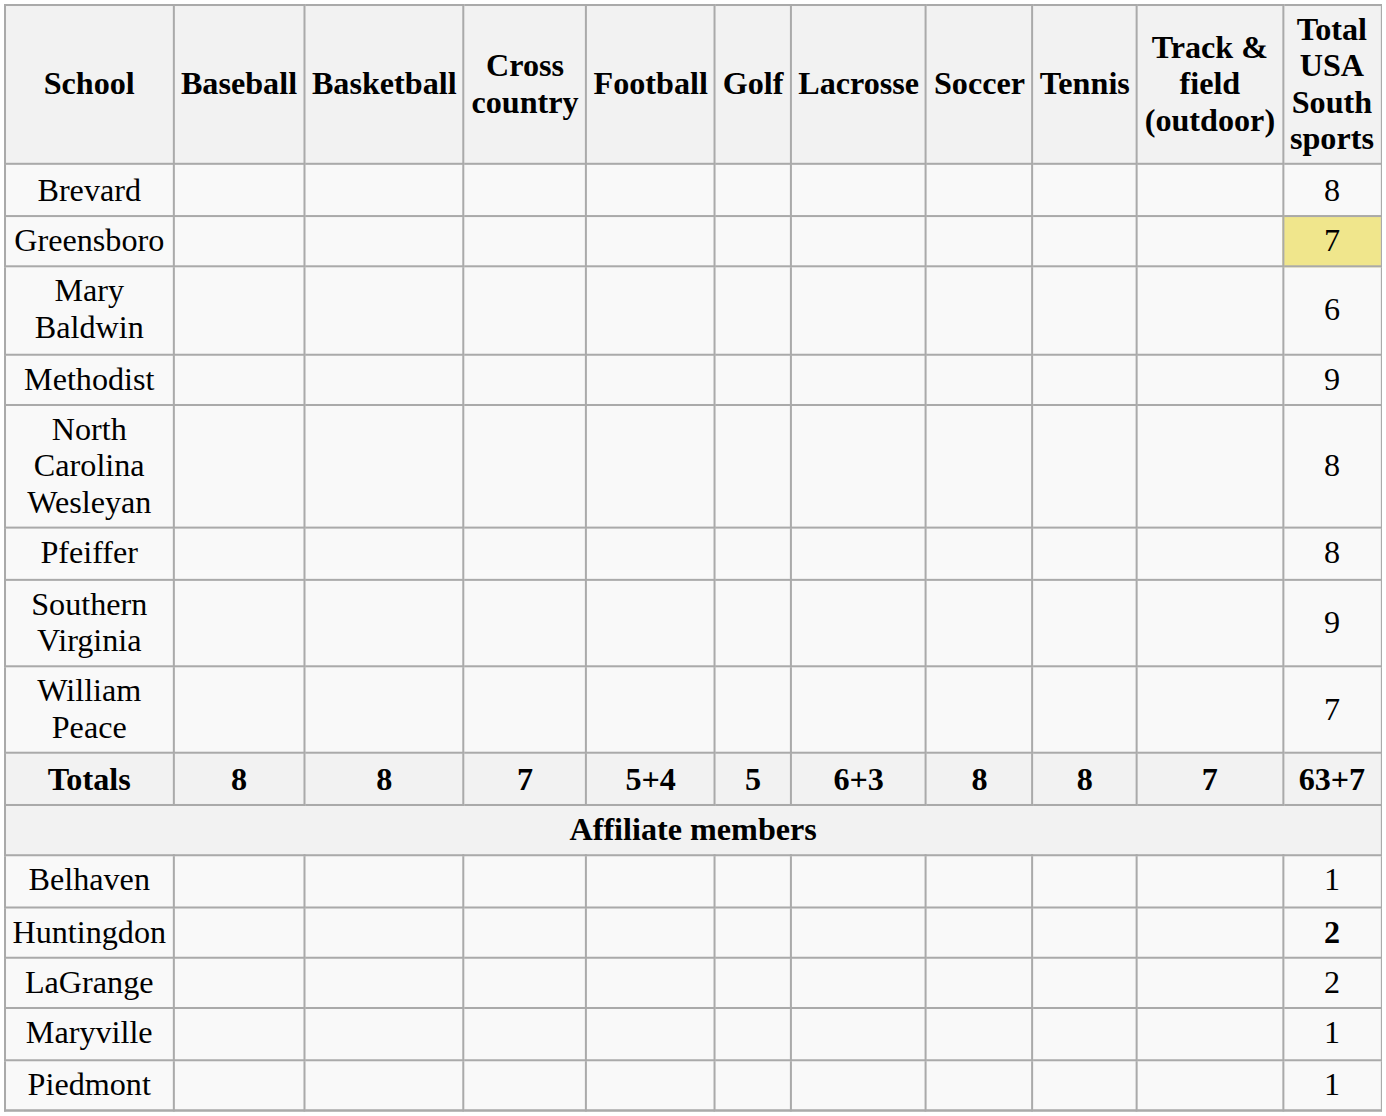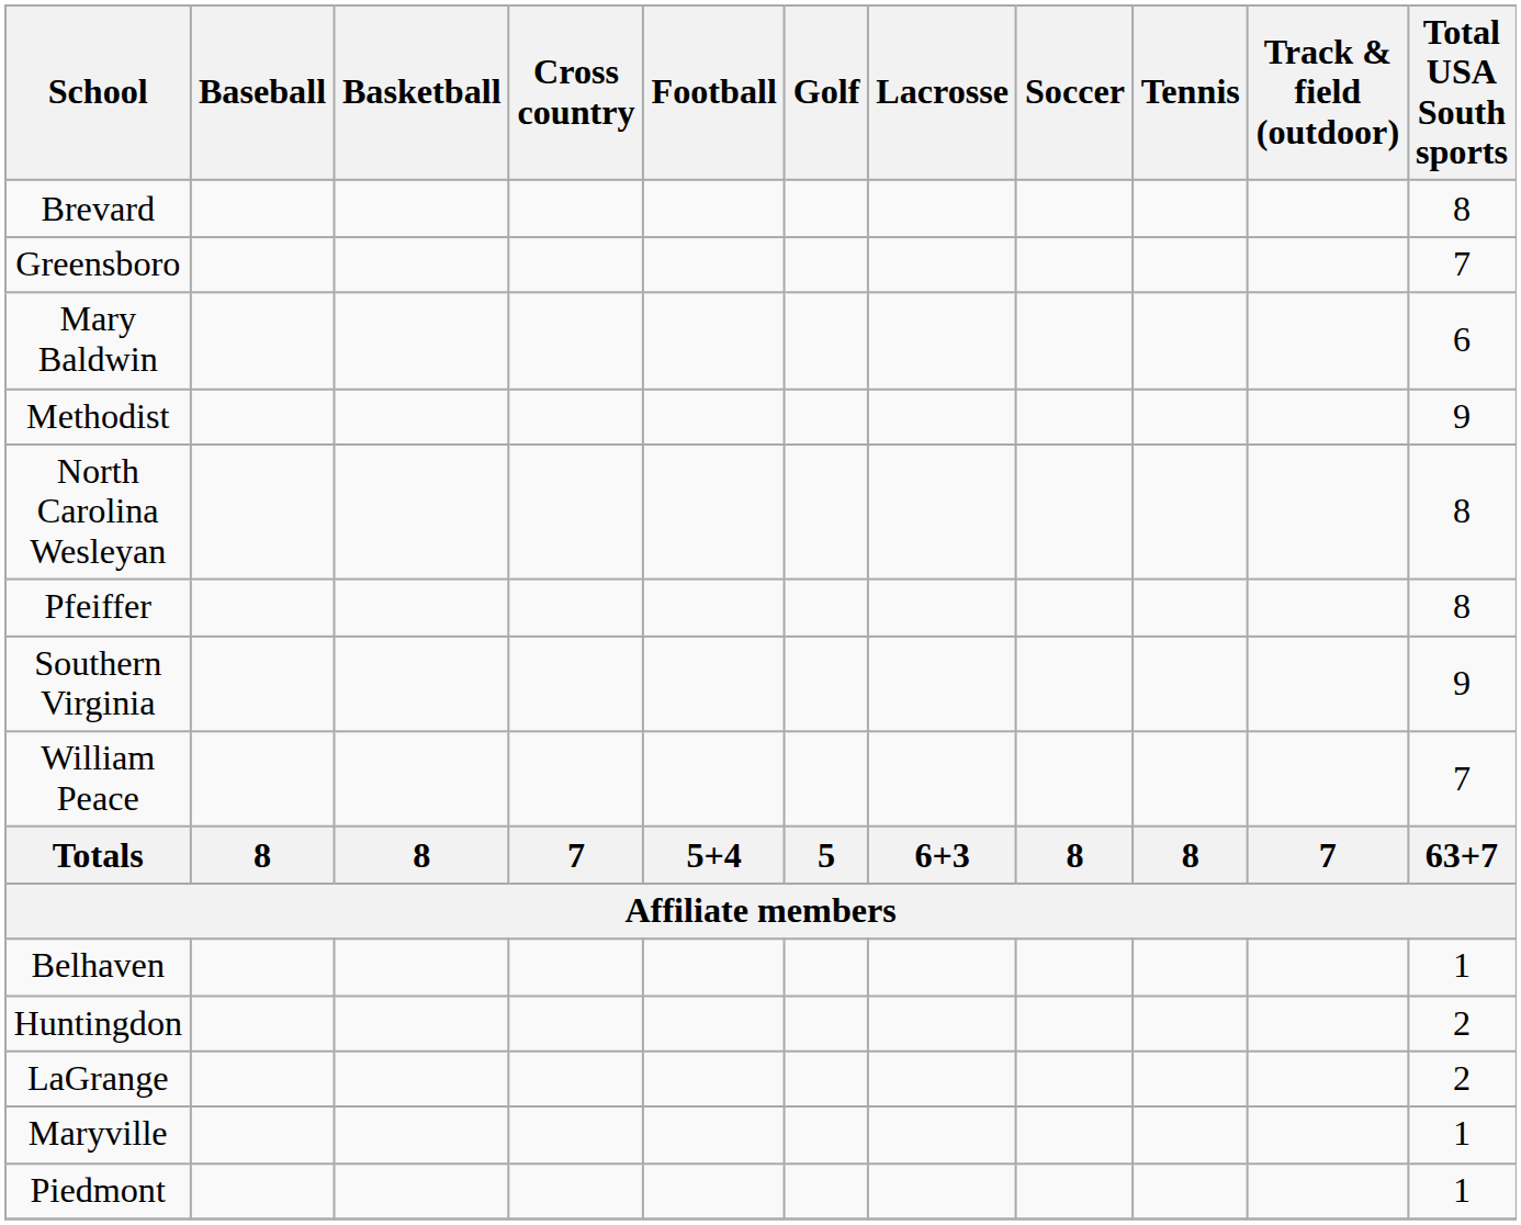Greensboro | Total USA South sports: khaki background -> no background
Huntingdon | Total USA South sports: bold -> normal
